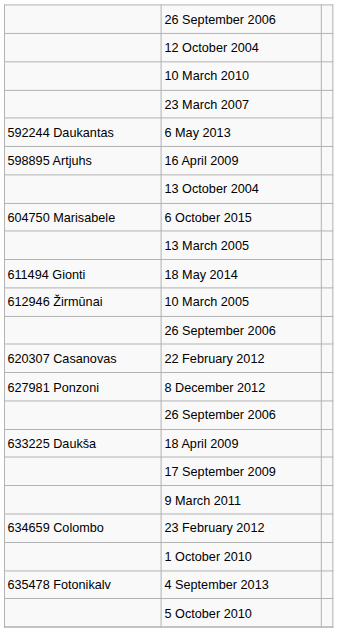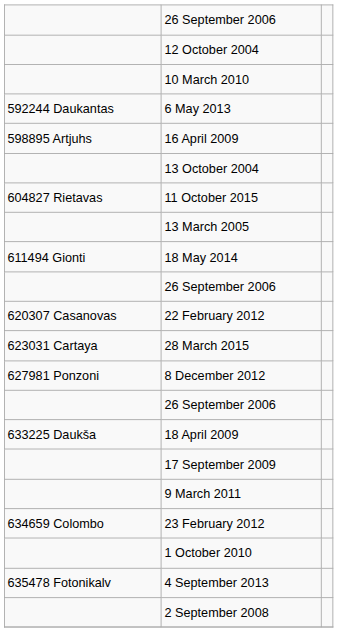- row: 23 March 2007
- row: 604750 Marisabele | 6 October 2015
+ row: 604827 Rietavas | 11 October 2015
- row: 612946 Žirmūnai | 10 March 2005
+ row: 623031 Cartaya | 28 March 2015
+ row: 2 September 2008
- row: 5 October 2010
